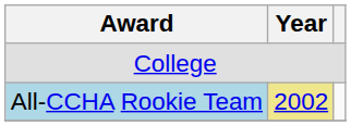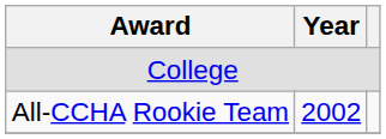All-CCHA Rookie Team | Award: lightblue background -> no background
All-CCHA Rookie Team | Year: khaki background -> no background
